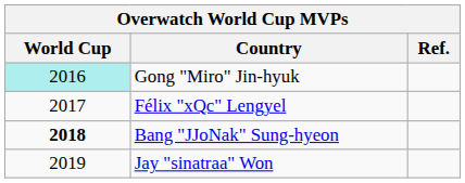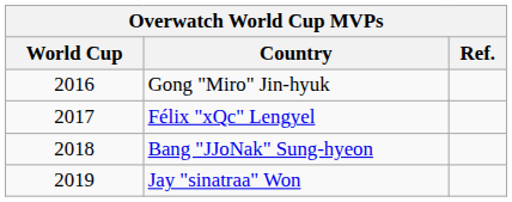Gong "Miro" Jin-hyuk | World Cup: paleturquoise background -> no background
Bang "JJoNak" Sung-hyeon | World Cup: bold -> normal
